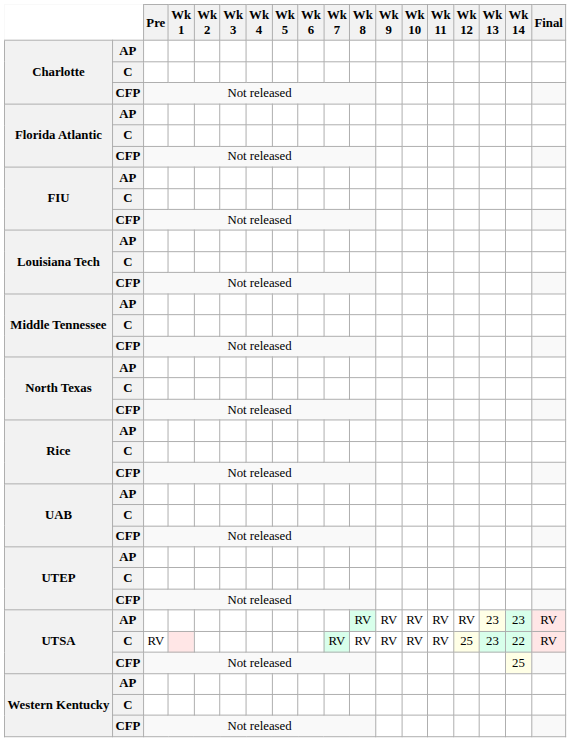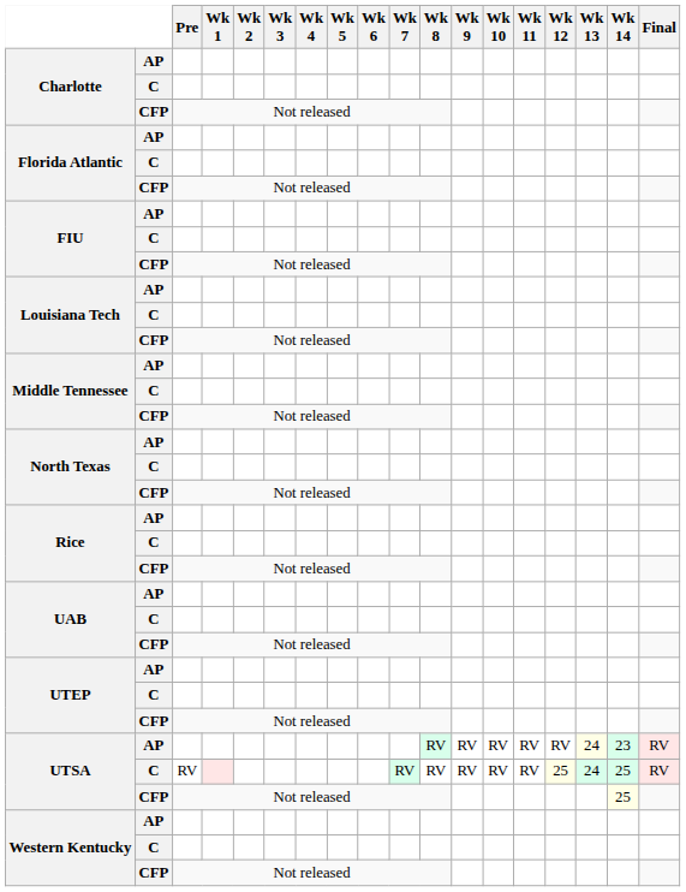UTSA / AP | Wk 13: 23 -> 24
UTSA / C | Wk 13: 23 -> 24
UTSA / C | Wk 14: 22 -> 25
